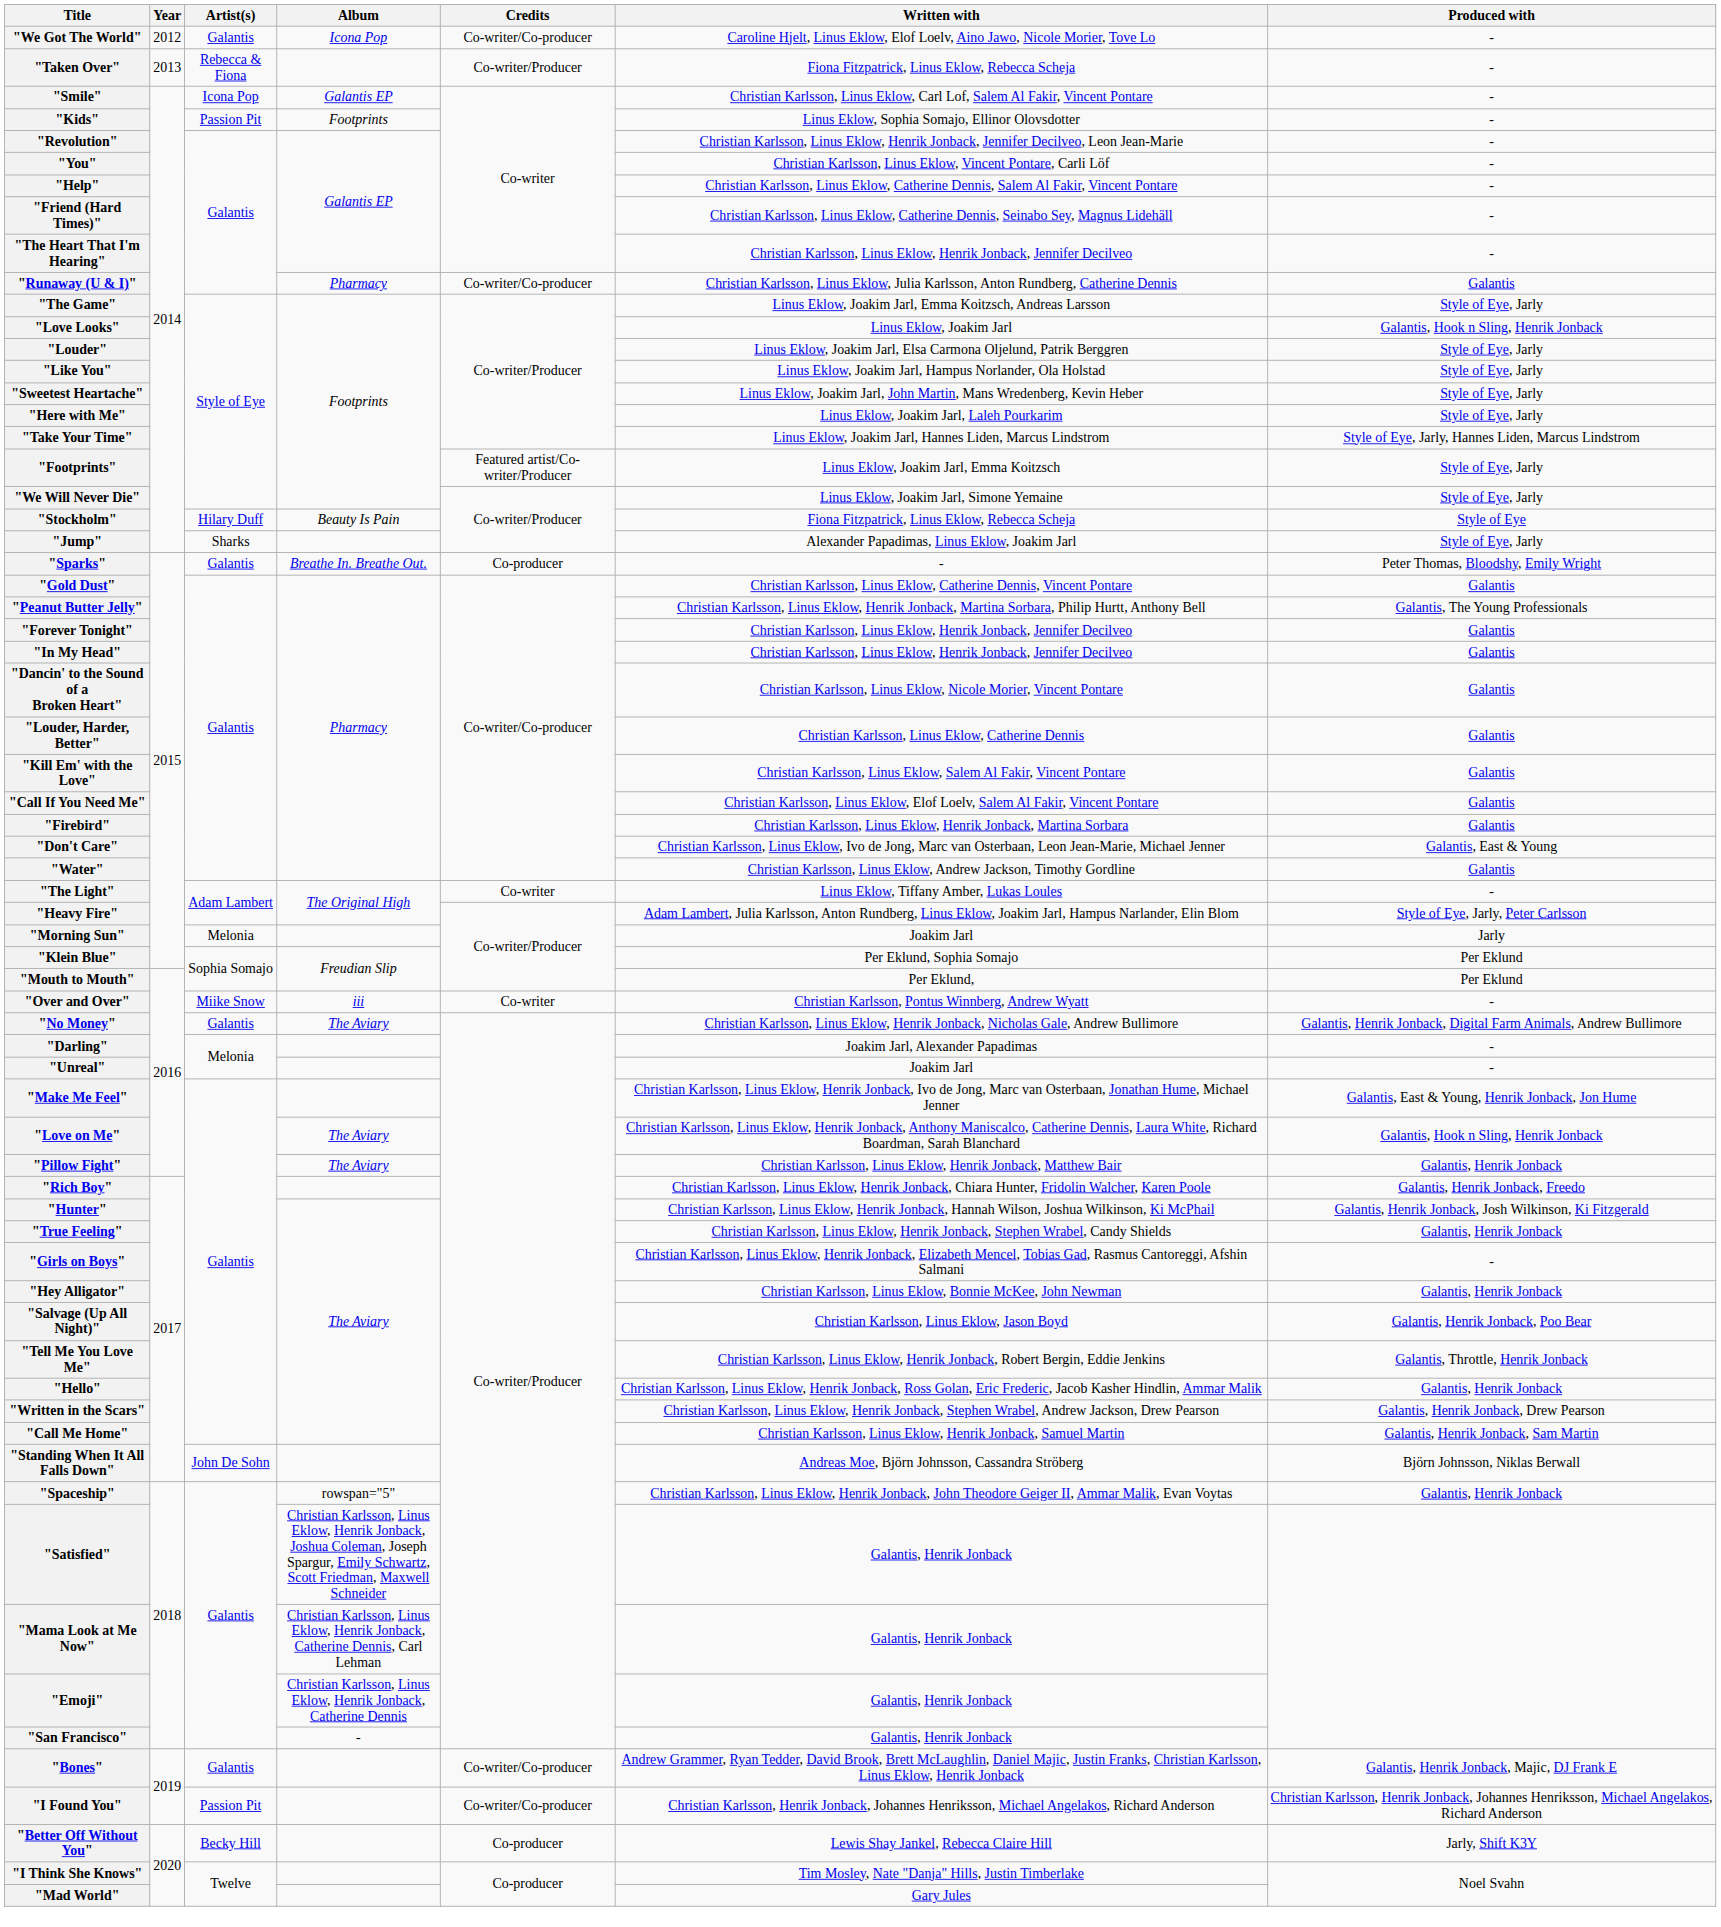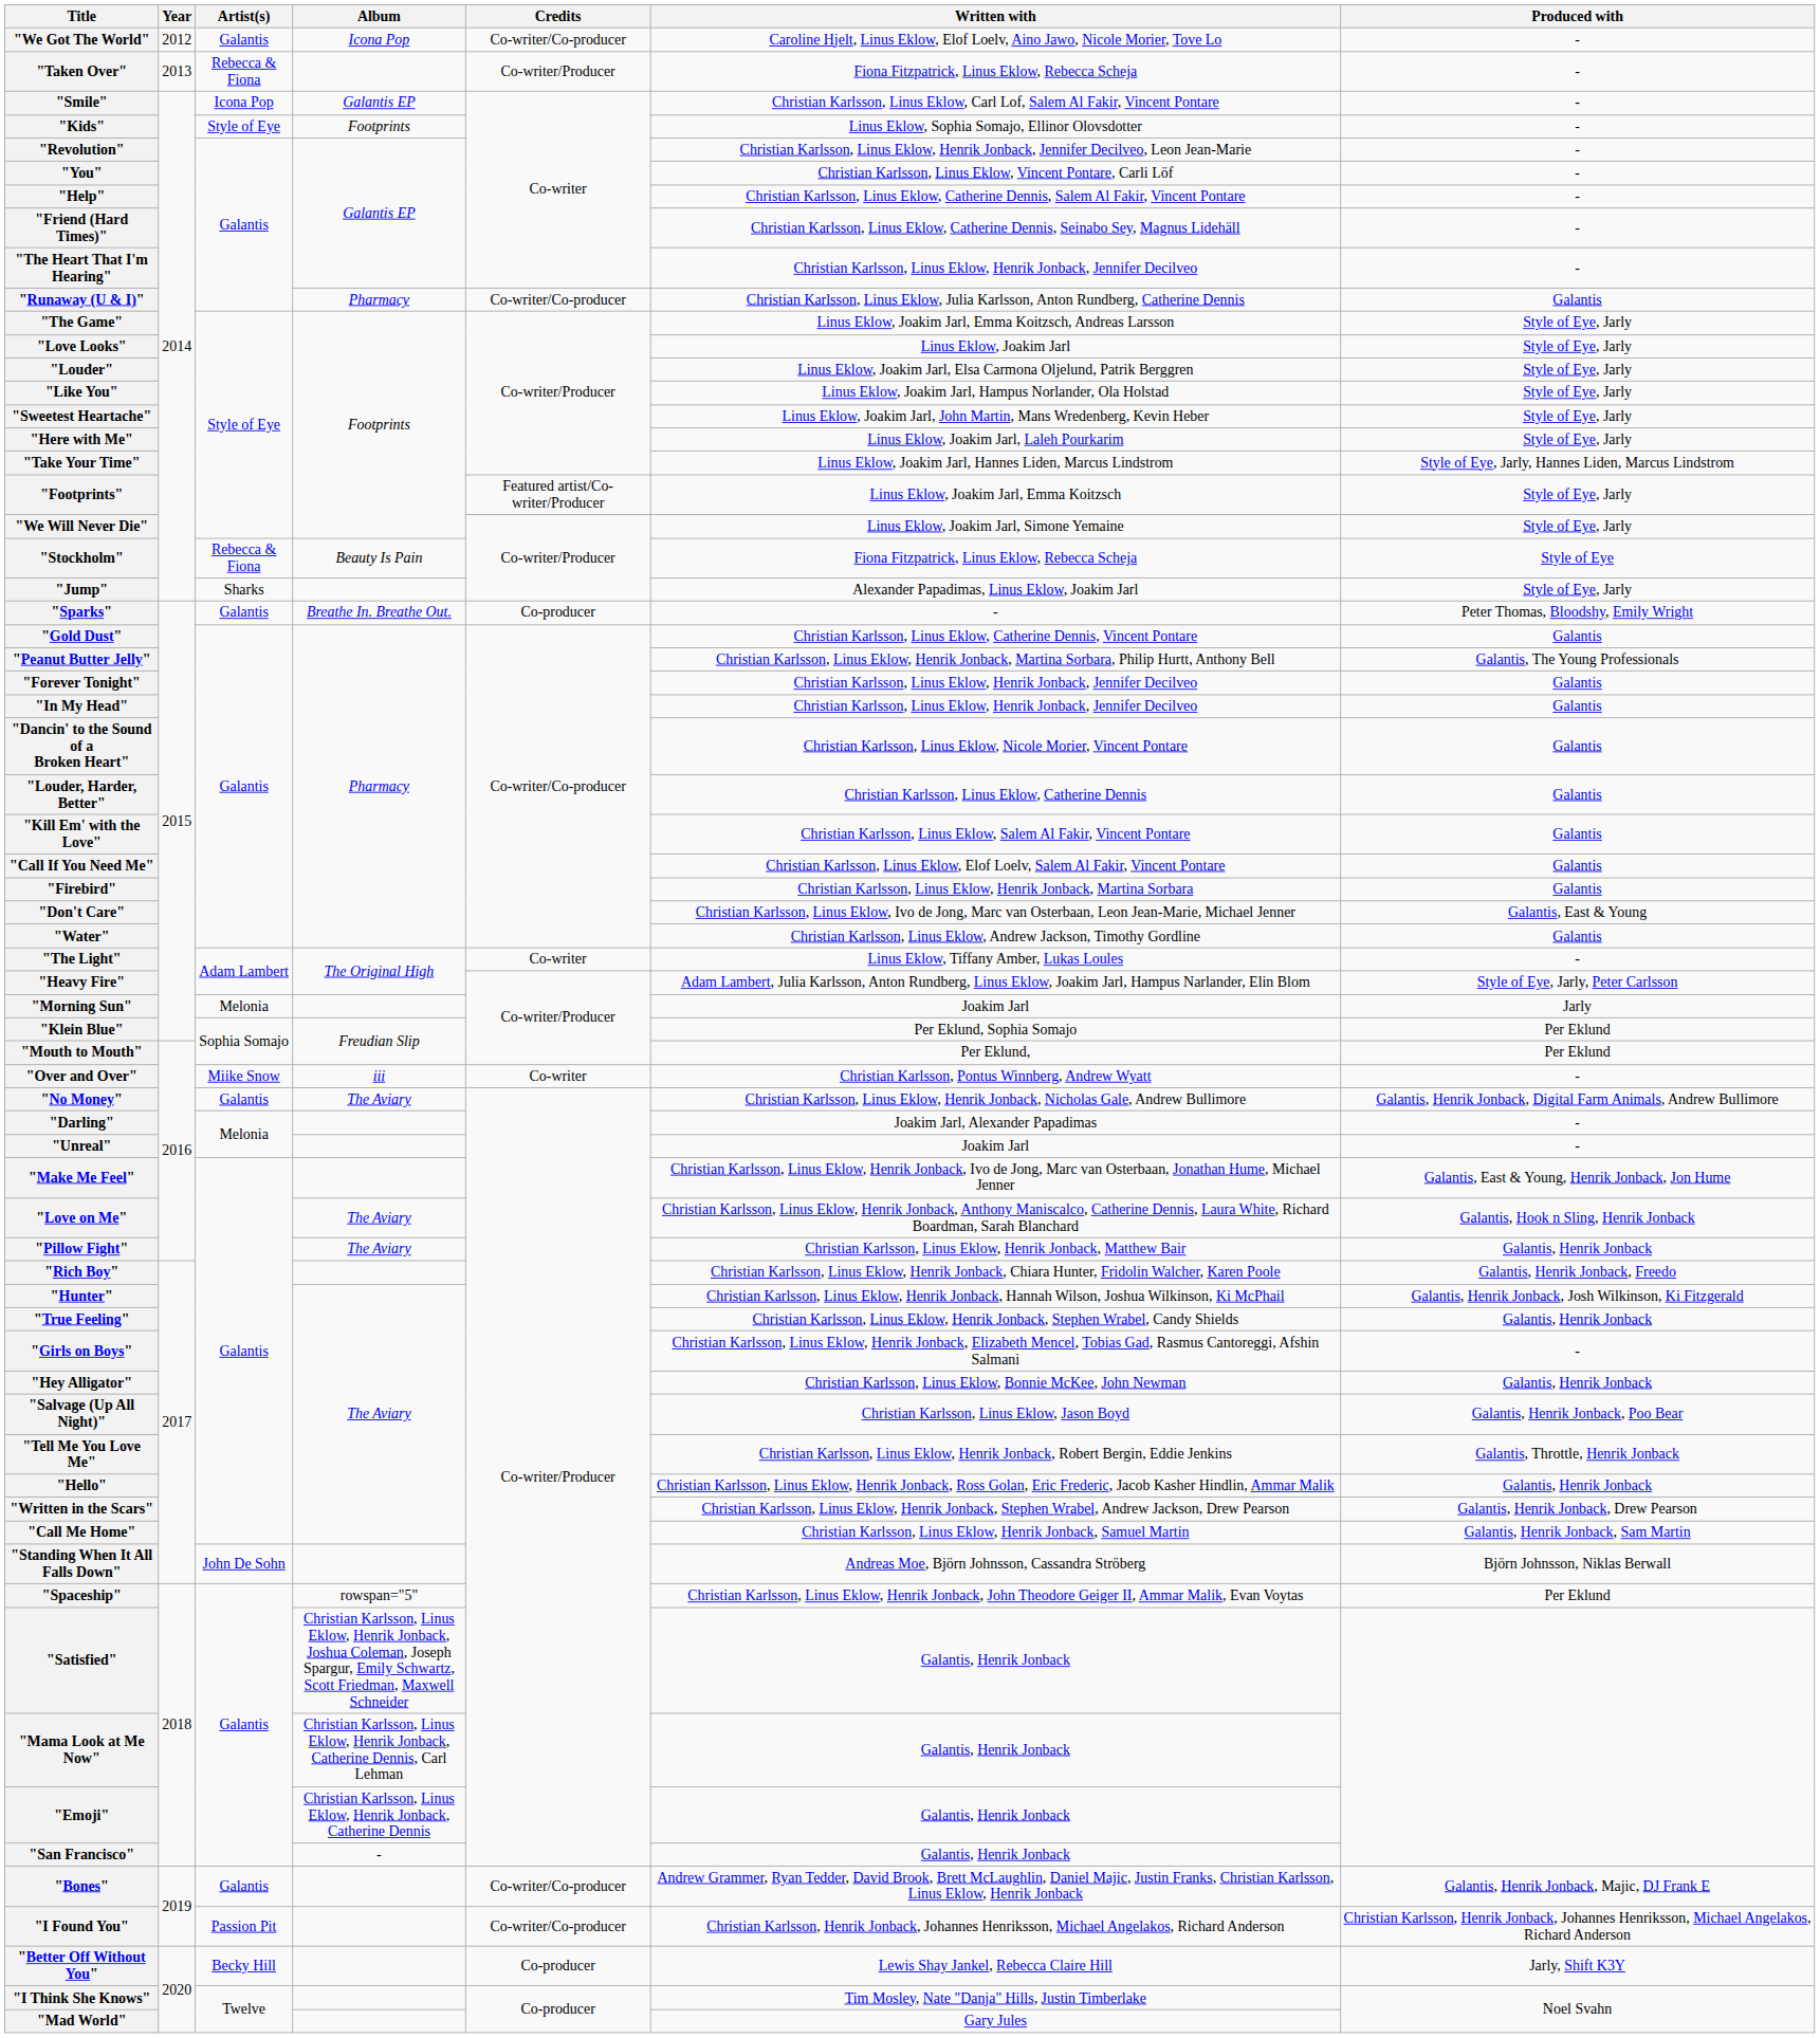"Kids" | Artist(s): Passion Pit -> Style of Eye
"Love Looks" | Produced with: Galantis, Hook n Sling, Henrik Jonback -> Style of Eye, Jarly
"Stockholm" | Artist(s): Hilary Duff -> Rebecca & Fiona
"Spaceship" | Produced with: Galantis, Henrik Jonback -> Per Eklund
